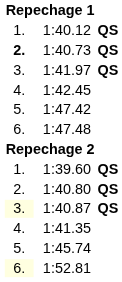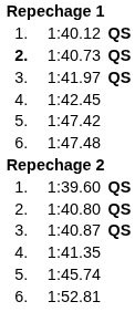1:40.87 | column 1: lightyellow background -> no background
1:52.81 | column 1: lightyellow background -> no background
